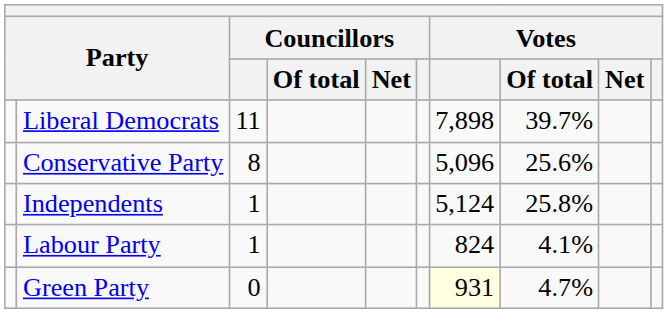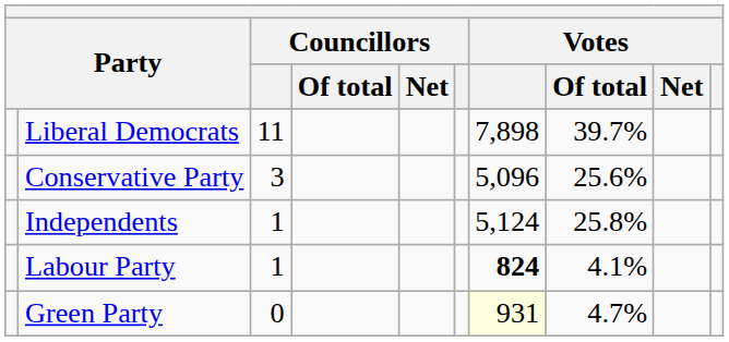Conservative Party | column 3: 8 -> 3
Labour Party | column 7: normal -> bold
